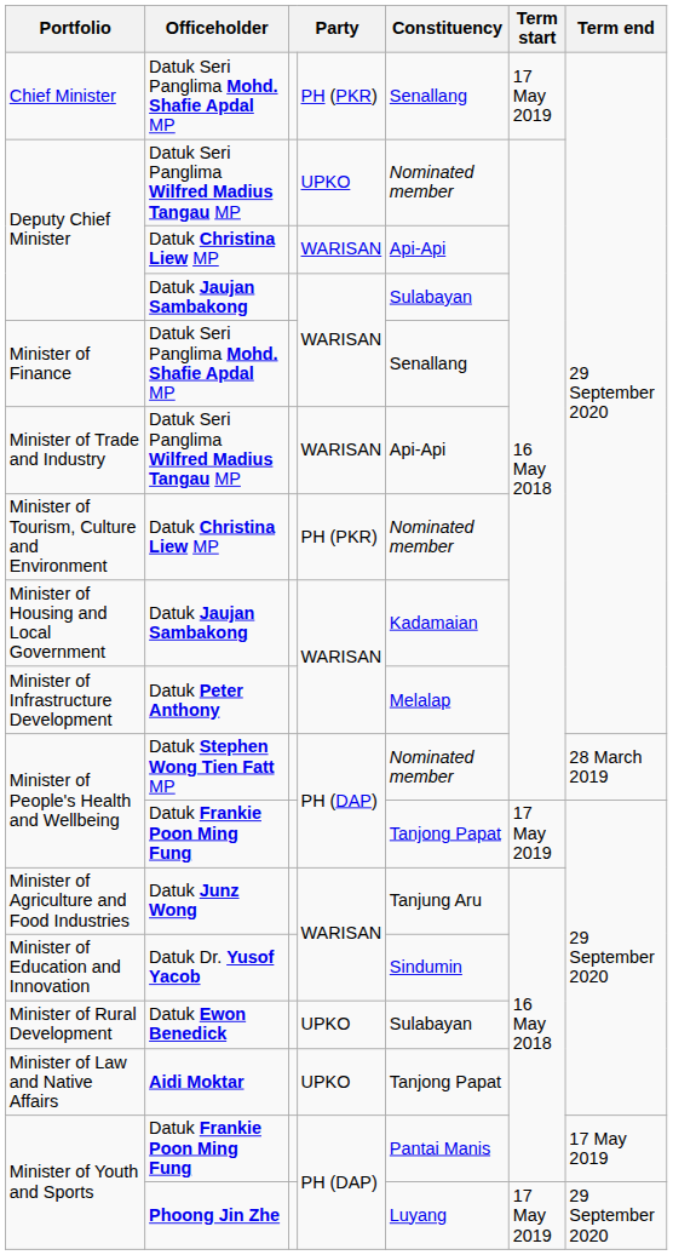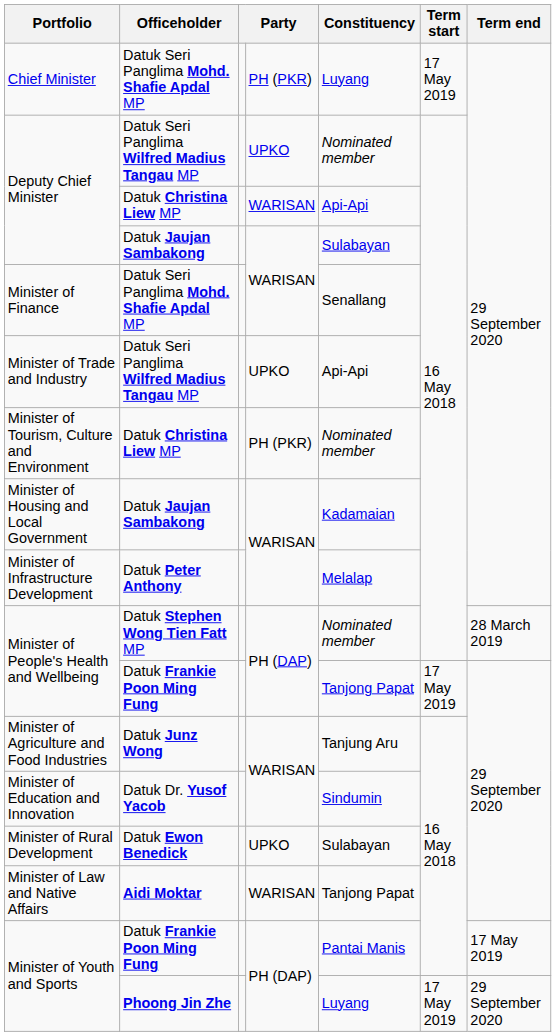Chief Minister | Constituency: Senallang -> Luyang
Minister of Trade and Industry | column 4: WARISAN -> UPKO
Minister of Law and Native Affairs | column 4: UPKO -> WARISAN
